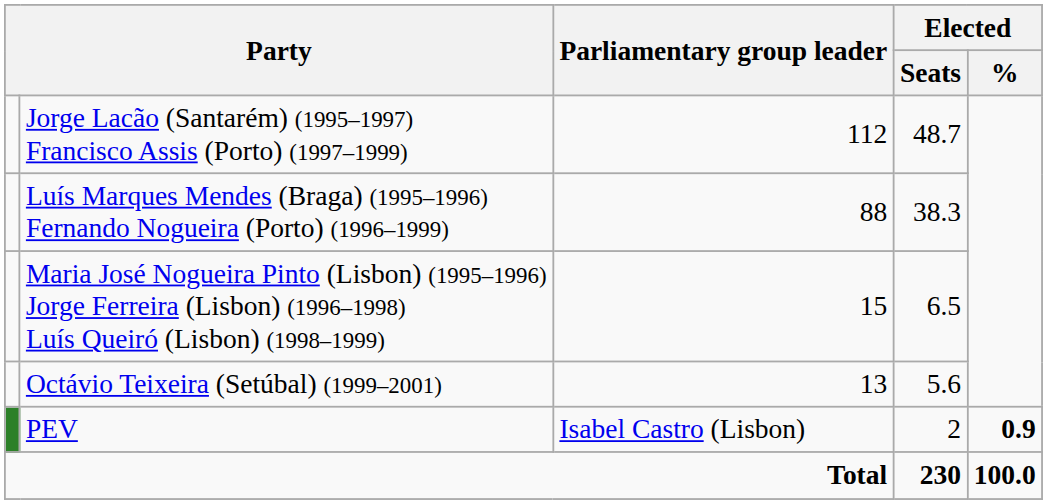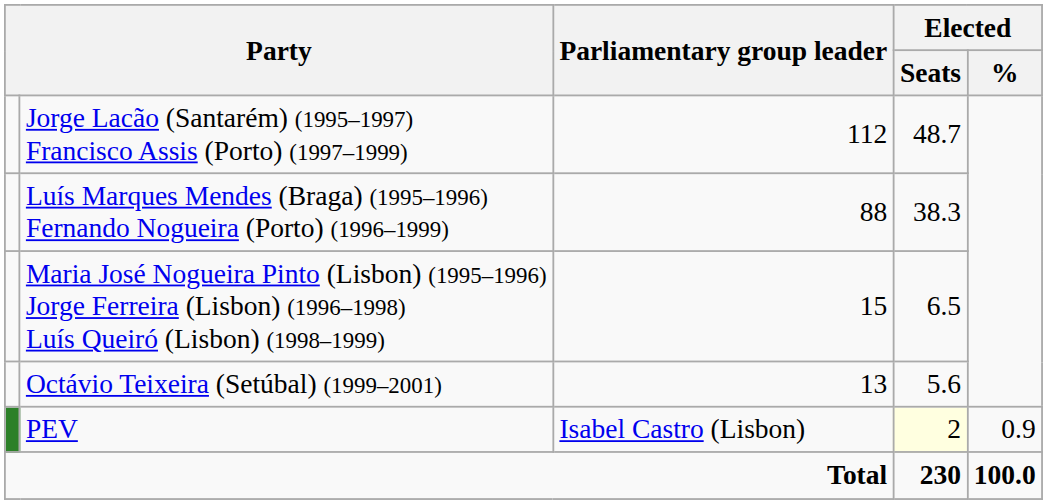PEV | Elected / Seats: no background -> lightyellow background
PEV | Elected / %: bold -> normal
